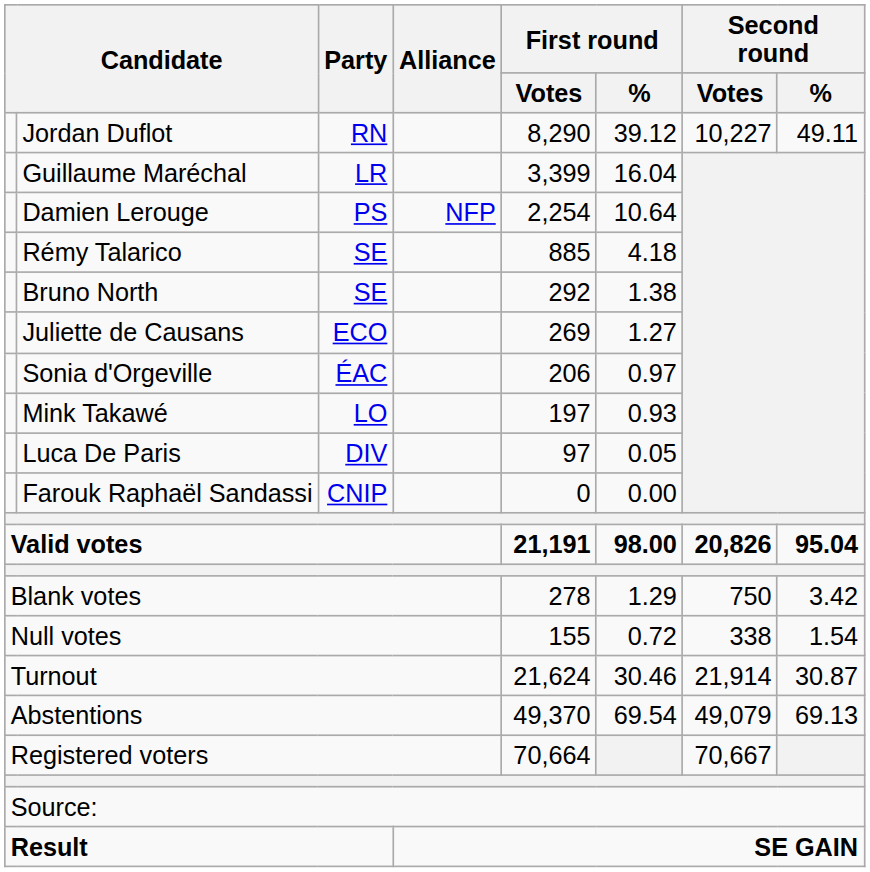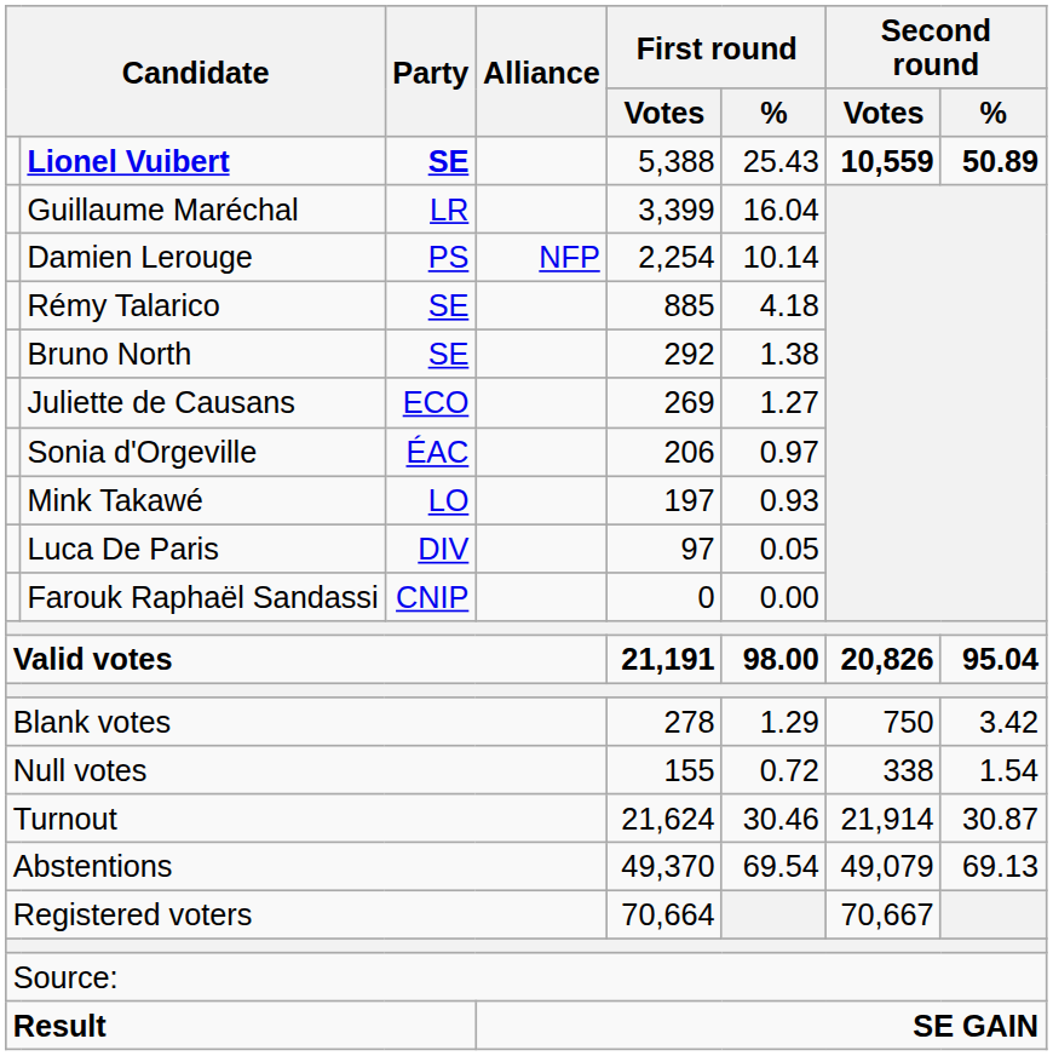- row: Jordan Duflot | RN | 8,290 | 39.12 | 10,227 | 49.11
+ row: Lionel Vuibert | SE | 5,388 | 25.43 | 10,559 | 50.89
Damien Lerouge | First round / %: 10.64 -> 10.14
